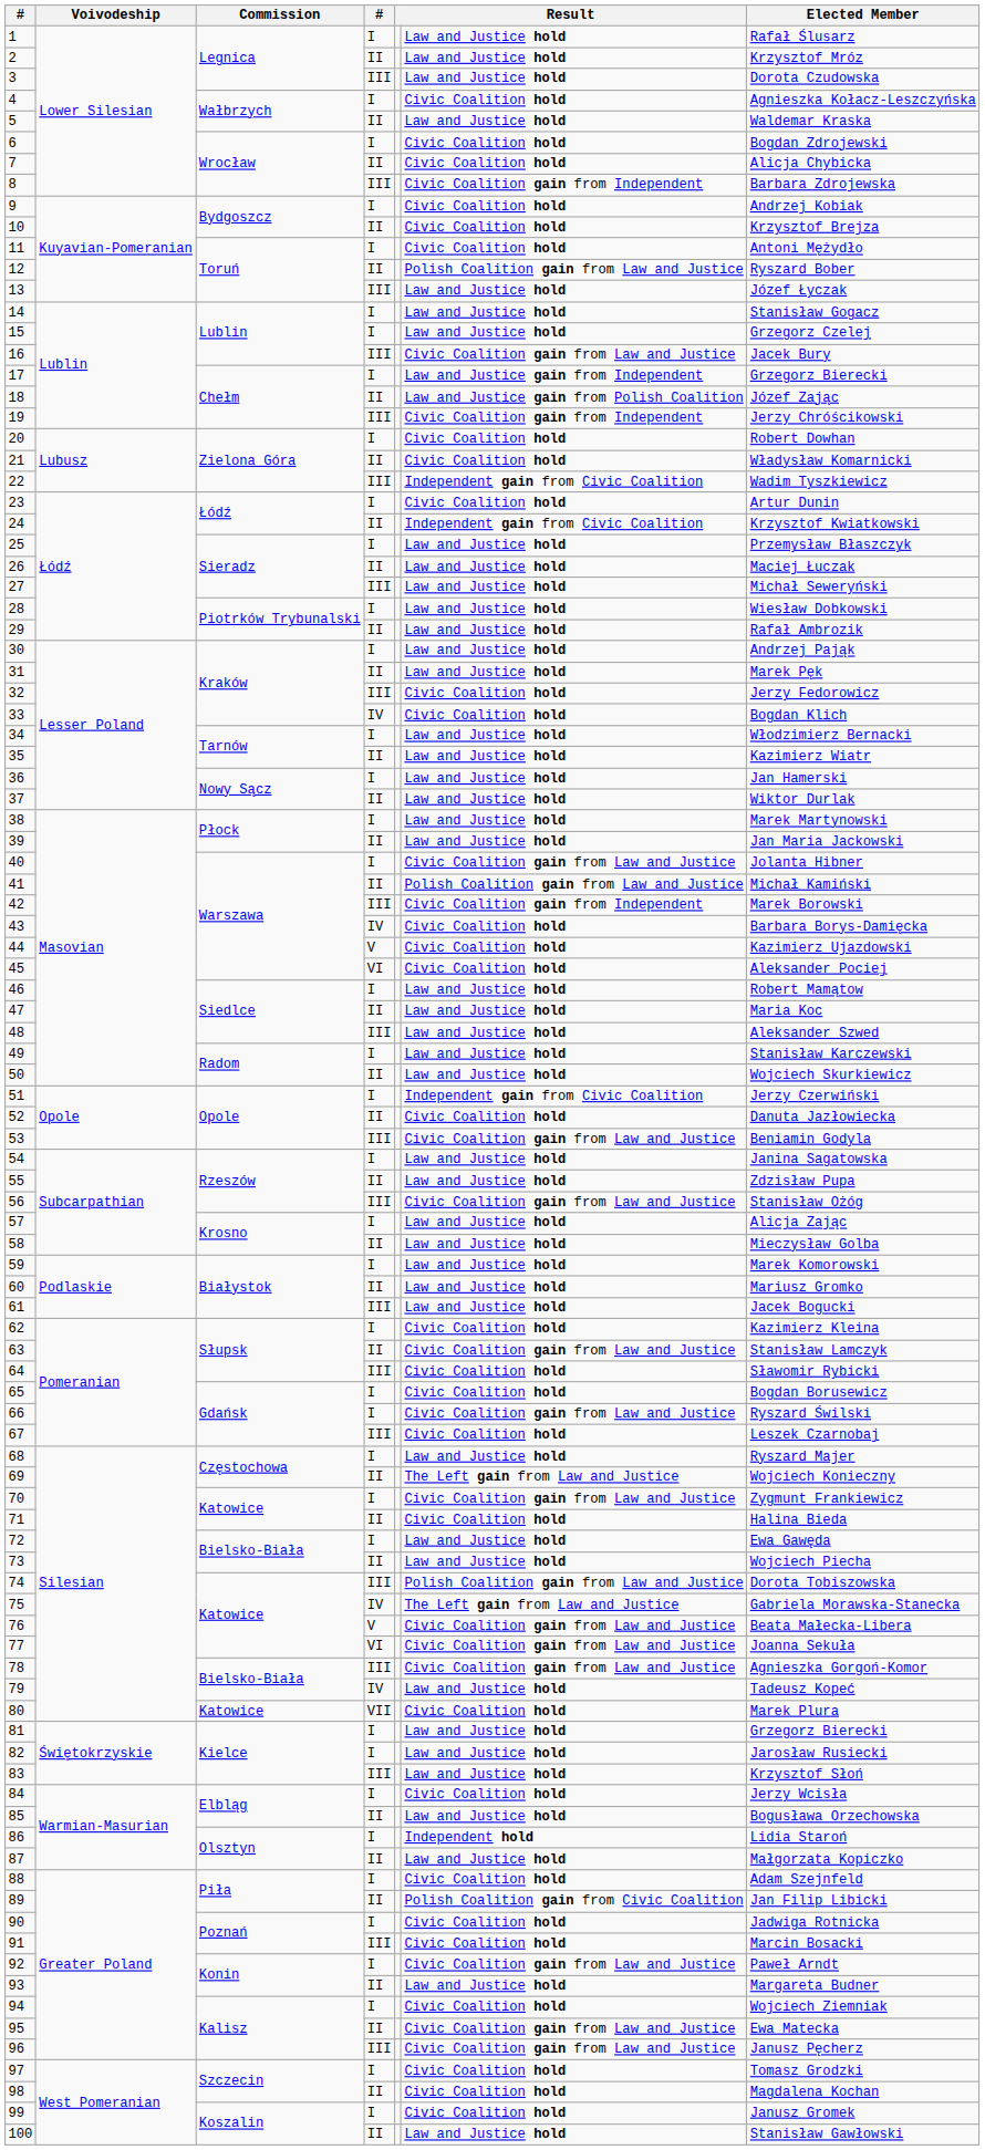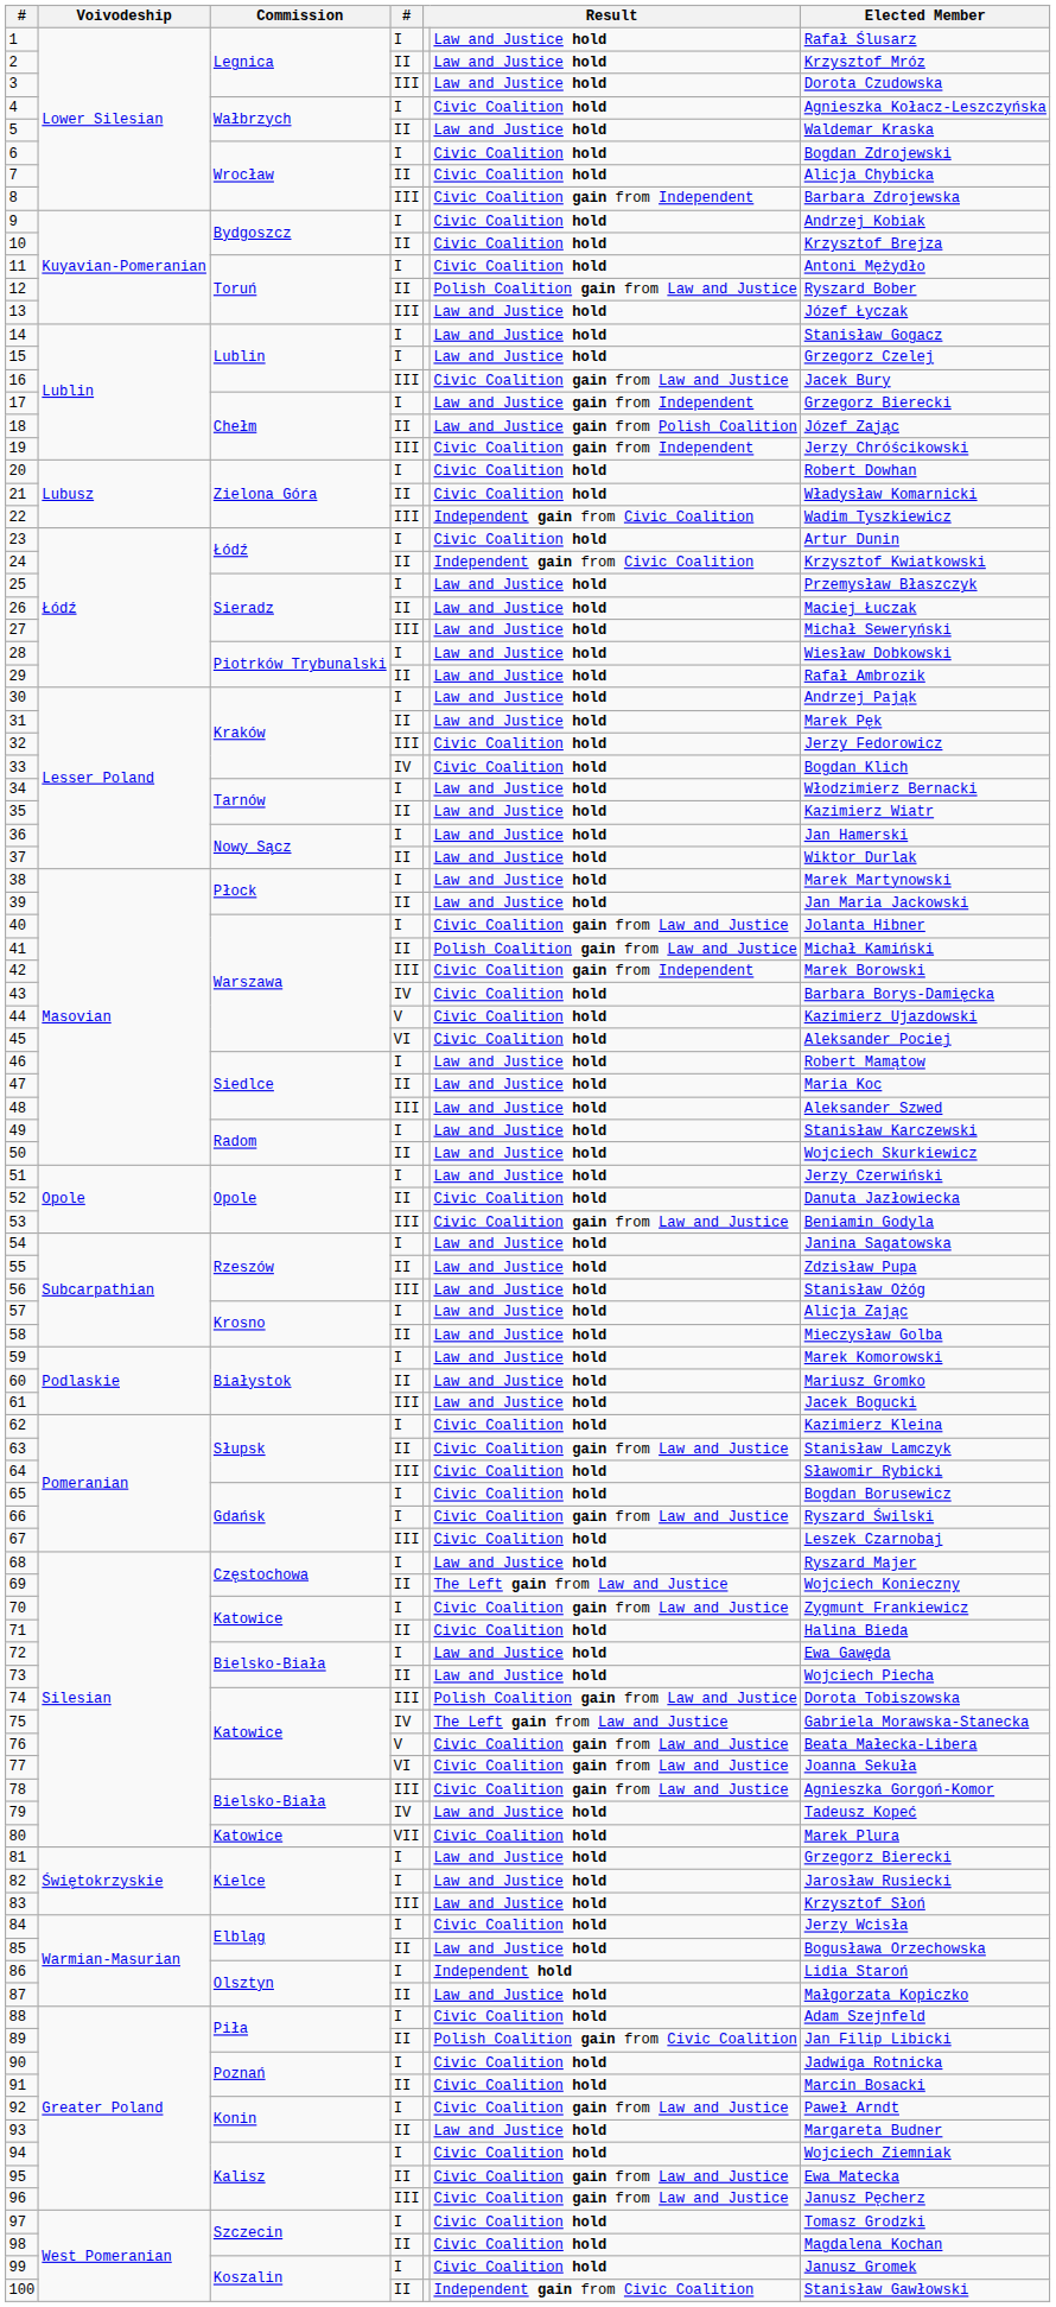51 | column 6: Independent gain from Civic Coalition -> Law and Justice hold
56 | column 6: Civic Coalition gain from Law and Justice -> Law and Justice hold
91 | column 4: III -> II
100 | column 6: Law and Justice hold -> Independent gain from Civic Coalition
